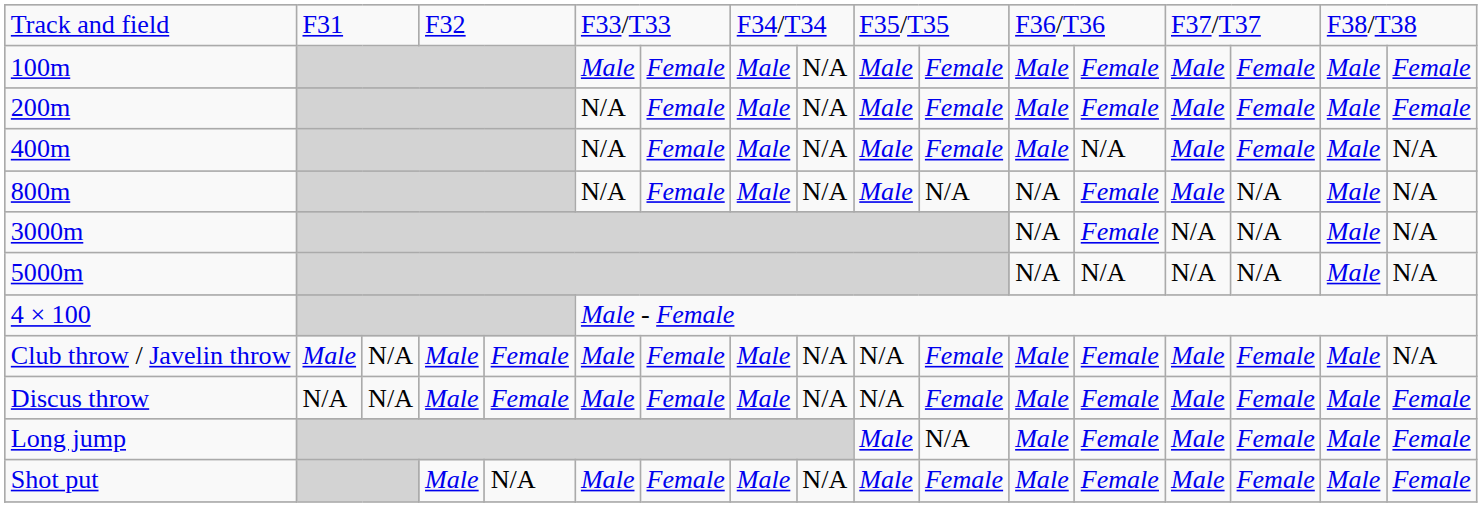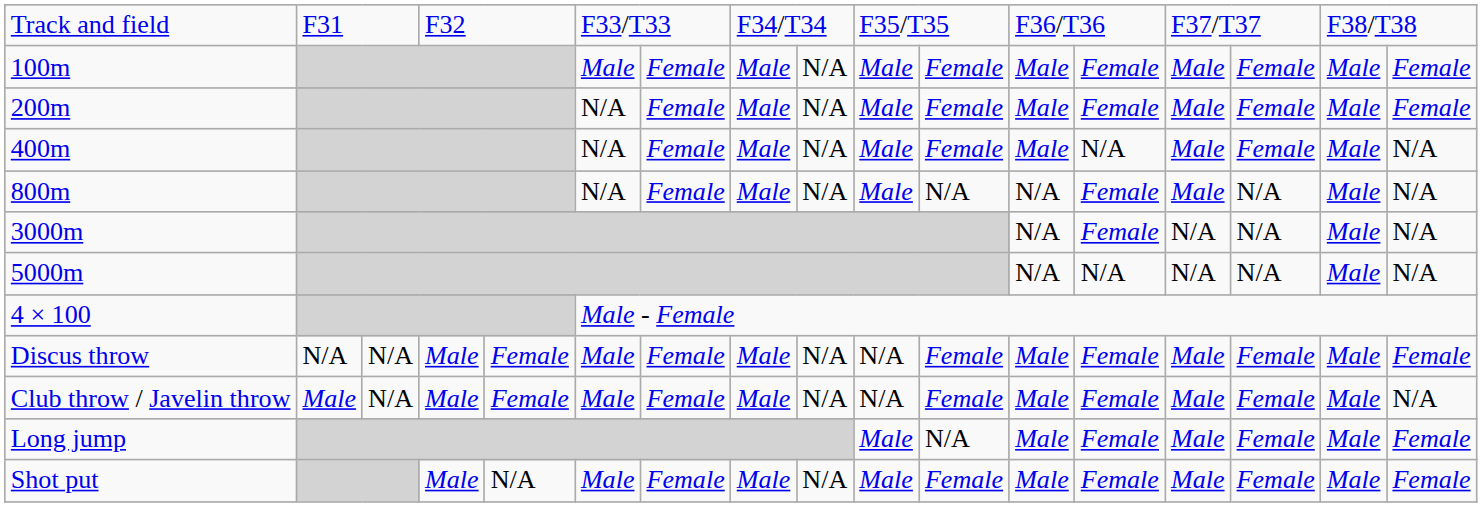rows swapped: Club throw / Javelin throw <-> Discus throw
